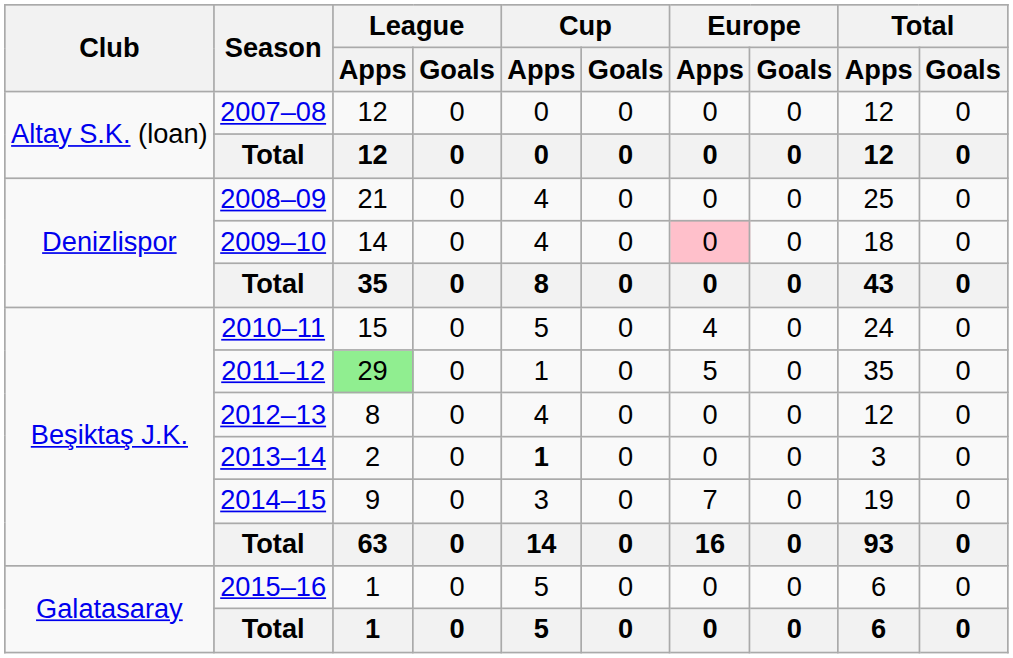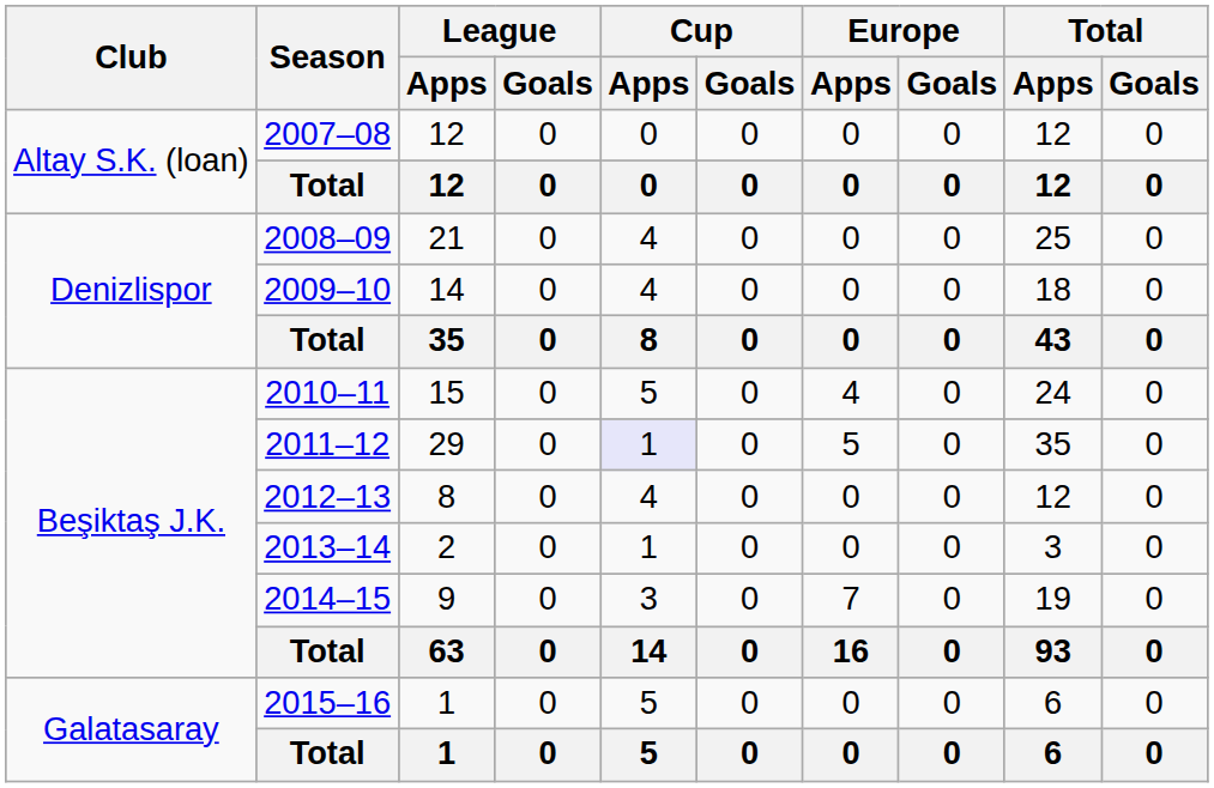2009–10 | Europe / Apps: pink background -> no background
2011–12 | League / Apps: lightgreen background -> no background
2011–12 | Cup / Apps: no background -> lavender background
2013–14 | Cup / Apps: bold -> normal
